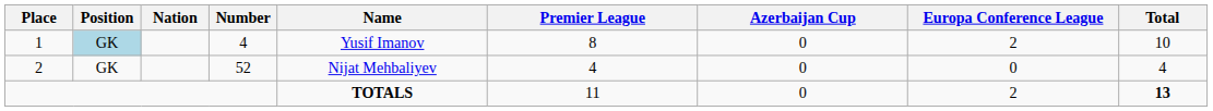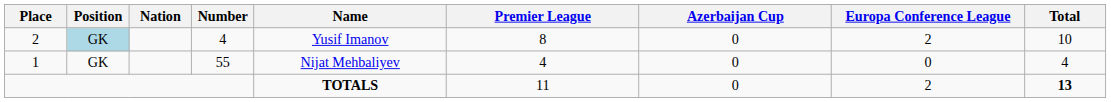row 2 | Place: 1 -> 2
row 3 | Place: 2 -> 1
row 3 | Number: 52 -> 55
